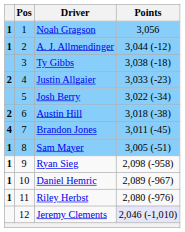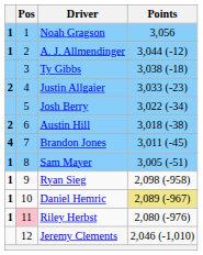Daniel Hemric | Points: no background -> khaki background
Riley Herbst | Pos: no background -> pink background
Jeremy Clements | Points: lavender background -> no background
